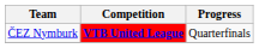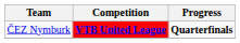ČEZ Nymburk | Progress: normal -> bold
